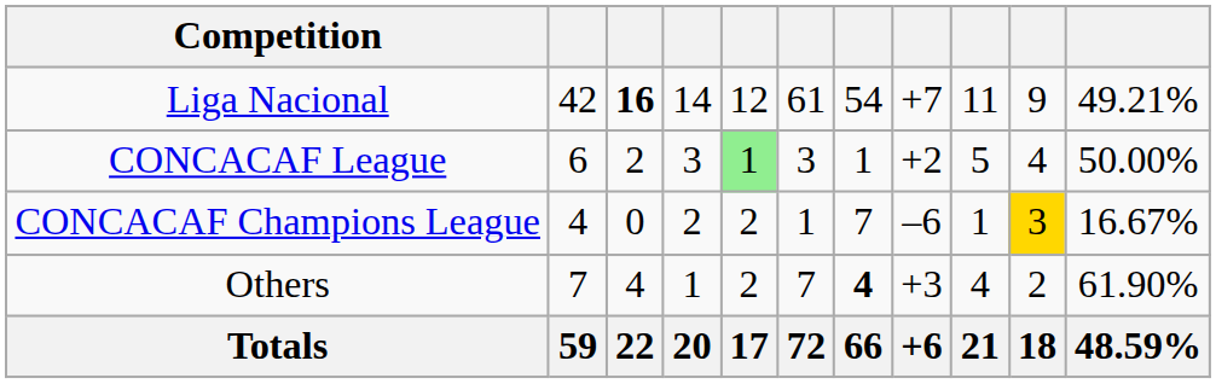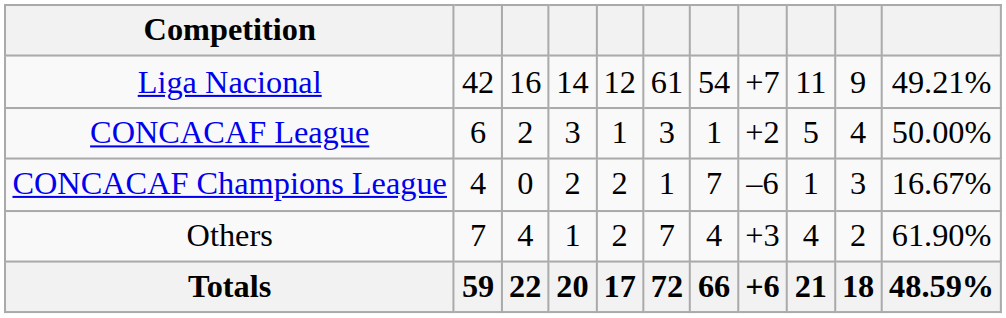Liga Nacional | column 3: bold -> normal
CONCACAF League | column 5: lightgreen background -> no background
CONCACAF Champions League | column 10: gold background -> no background
Others | column 7: bold -> normal
